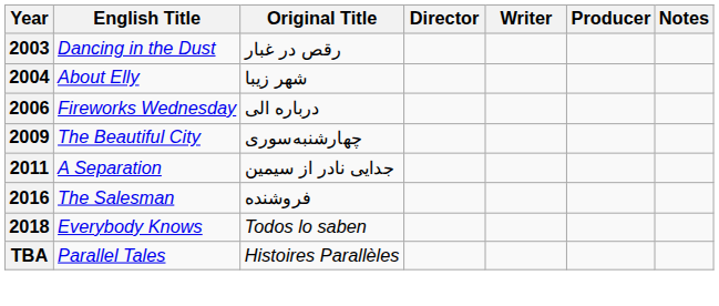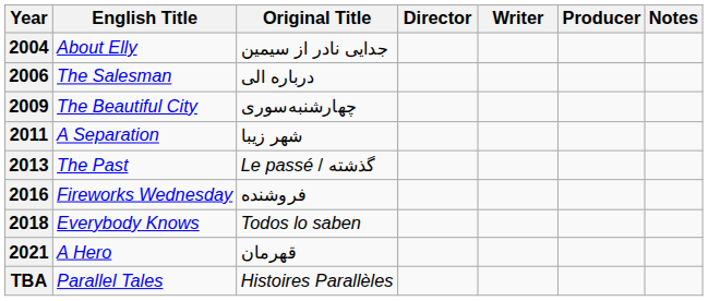- row: 2003 | Dancing in the Dust | رقص در غبار
2004 | Original Title: شهر زیبا -> جدایی نادر از سیمین
2006 | English Title: Fireworks Wednesday -> The Salesman
2011 | Original Title: جدایی نادر از سیمین -> شهر زیبا
+ row: 2013 | The Past | Le passé / گذشته
2016 | English Title: The Salesman -> Fireworks Wednesday
+ row: 2021 | A Hero | قهرمان
